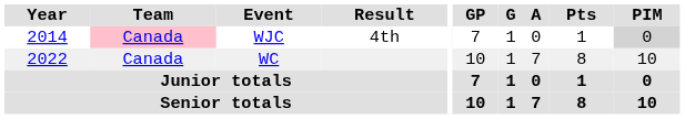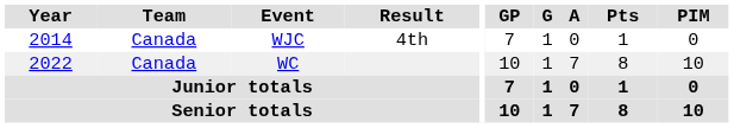WJC | Team: pink background -> no background
WJC | PIM: lightgrey background -> no background
